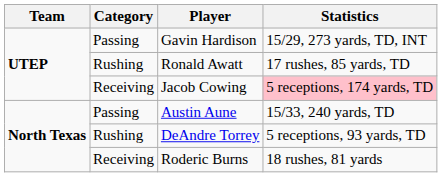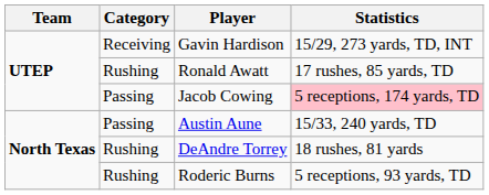Gavin Hardison | Category: Passing -> Receiving
Jacob Cowing | Category: Receiving -> Passing
DeAndre Torrey | Statistics: 5 receptions, 93 yards, TD -> 18 rushes, 81 yards
Roderic Burns | Category: Receiving -> Rushing
Roderic Burns | Statistics: 18 rushes, 81 yards -> 5 receptions, 93 yards, TD
